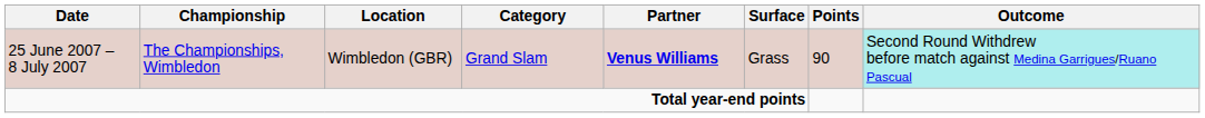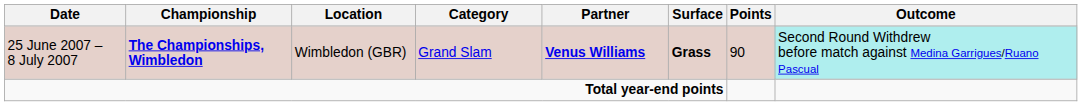25 June 2007 – 8 July 2007 | Championship: normal -> bold
25 June 2007 – 8 July 2007 | Surface: normal -> bold
